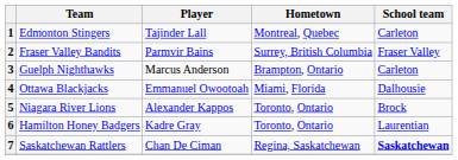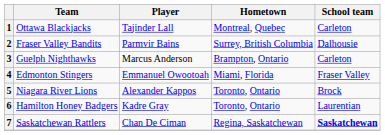1 | Team: Edmonton Stingers -> Ottawa Blackjacks
2 | School team: Fraser Valley -> Dalhousie
4 | Team: Ottawa Blackjacks -> Edmonton Stingers
4 | School team: Dalhousie -> Fraser Valley
